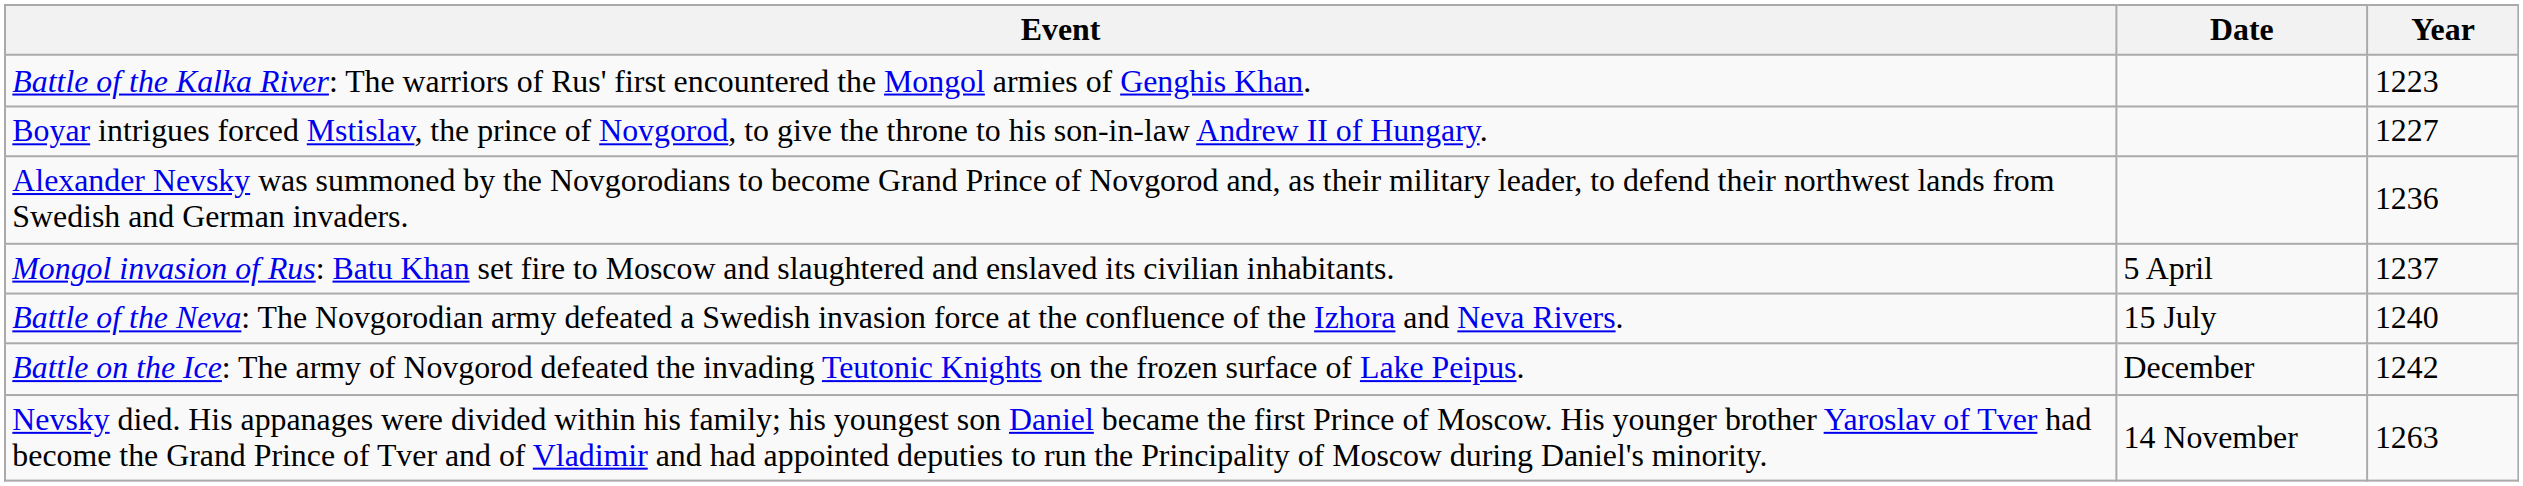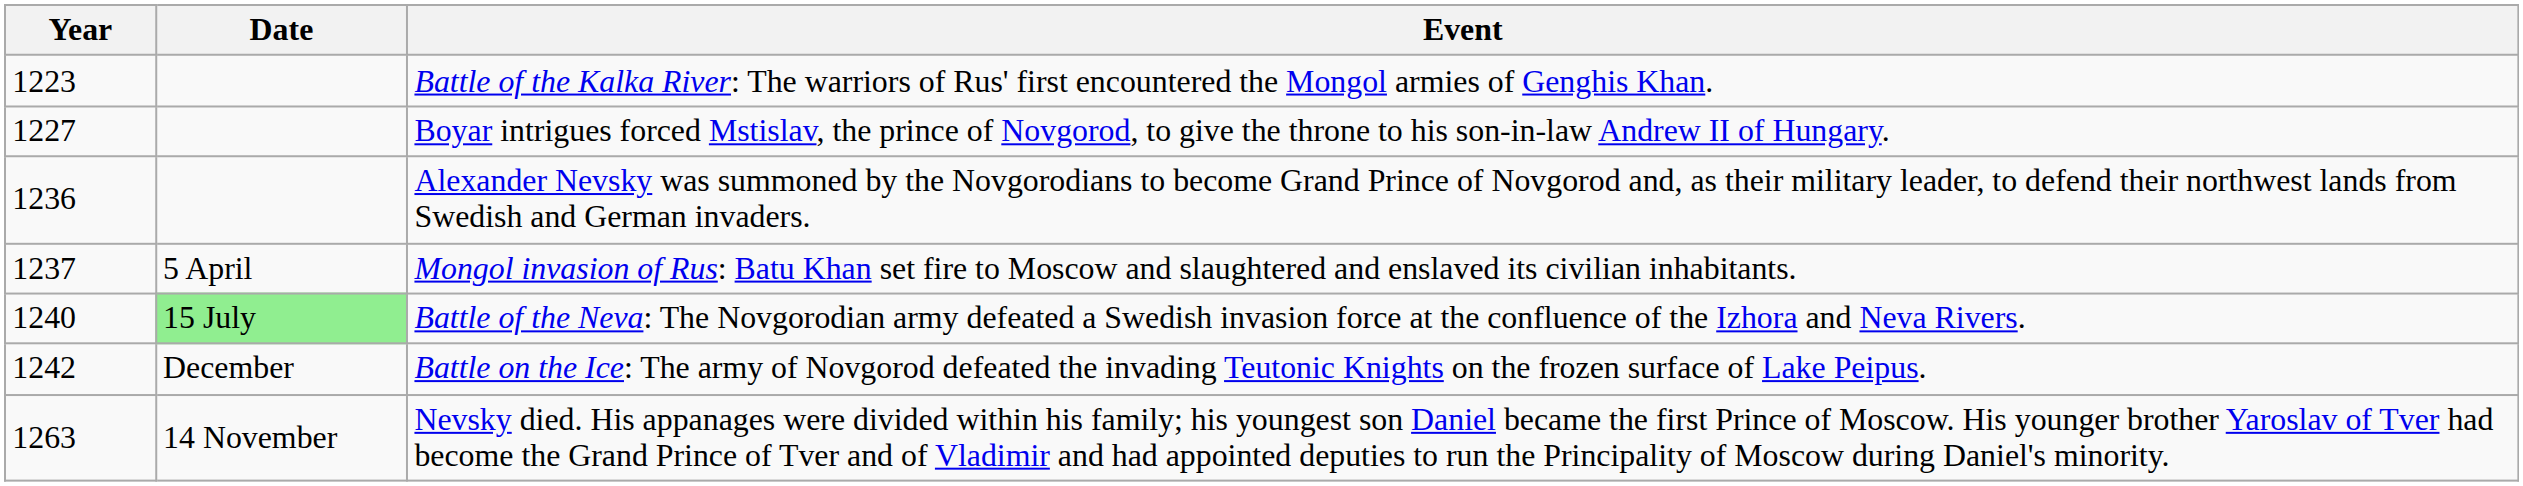columns swapped: Year <-> Event
row 6 | Date: no background -> lightgreen background
